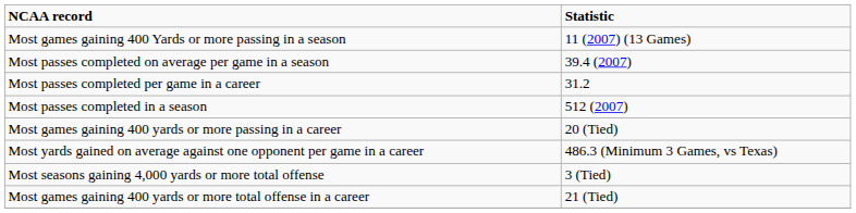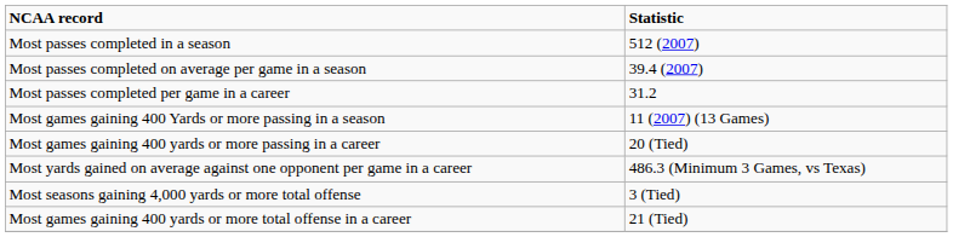rows swapped: Most passes completed in a season <-> Most games gaining 400 Yards or more passing in a season
